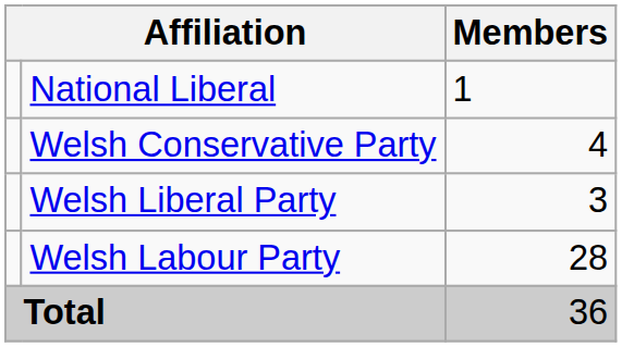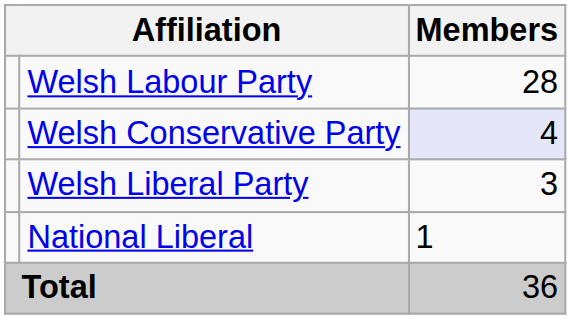rows swapped: Welsh Labour Party <-> National Liberal
Welsh Conservative Party | Members: no background -> lavender background
